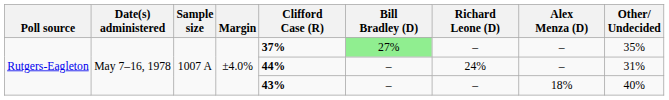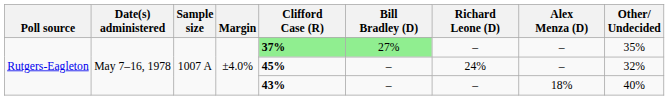row 2 | Clifford Case (R): no background -> lightgreen background
row 3 | Clifford Case (R): 44% -> 45%
row 3 | Other/ Undecided: 31% -> 32%
